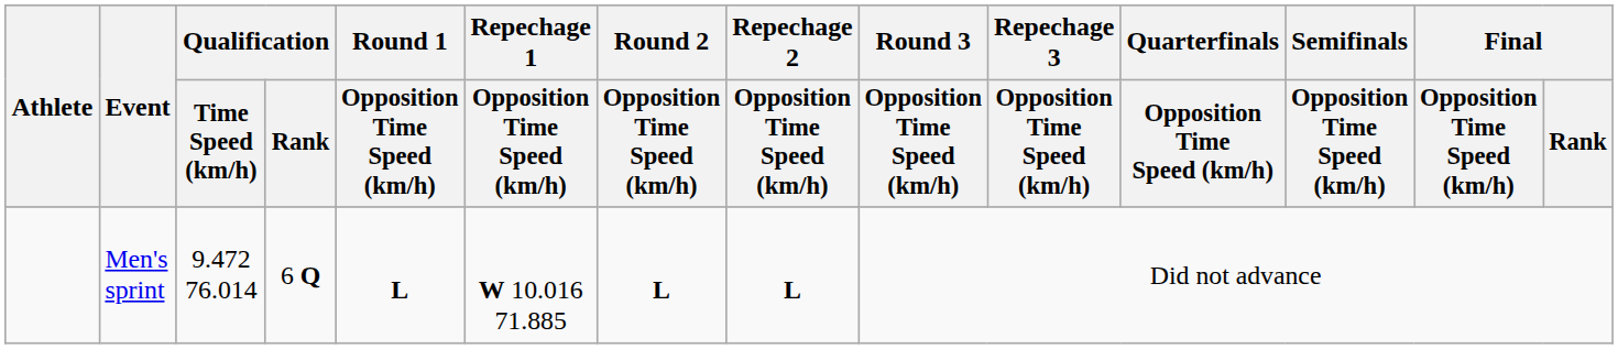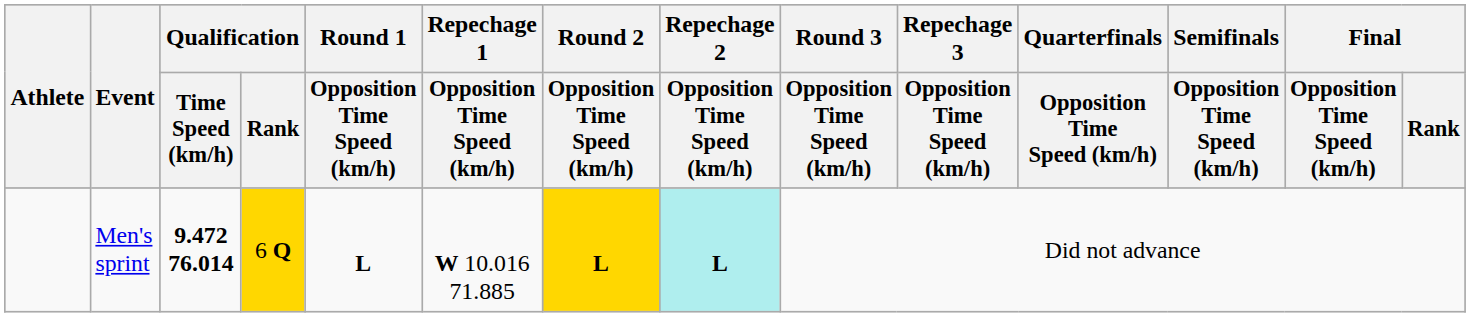Men's sprint | Qualification / Time Speed (km/h): normal -> bold
Men's sprint | Qualification / Rank: no background -> gold background
Men's sprint | Round 2 / Opposition Time Speed (km/h): no background -> gold background
Men's sprint | Repechage 2 / Opposition Time Speed (km/h): no background -> paleturquoise background
